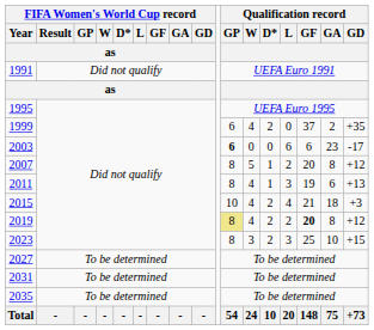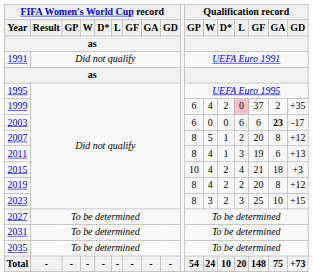1999 | Qualification record / L: no background -> pink background
2003 | Qualification record / GP: bold -> normal
2003 | Qualification record / GA: normal -> bold
2019 | Qualification record / GP: khaki background -> no background
2019 | Qualification record / GF: bold -> normal
